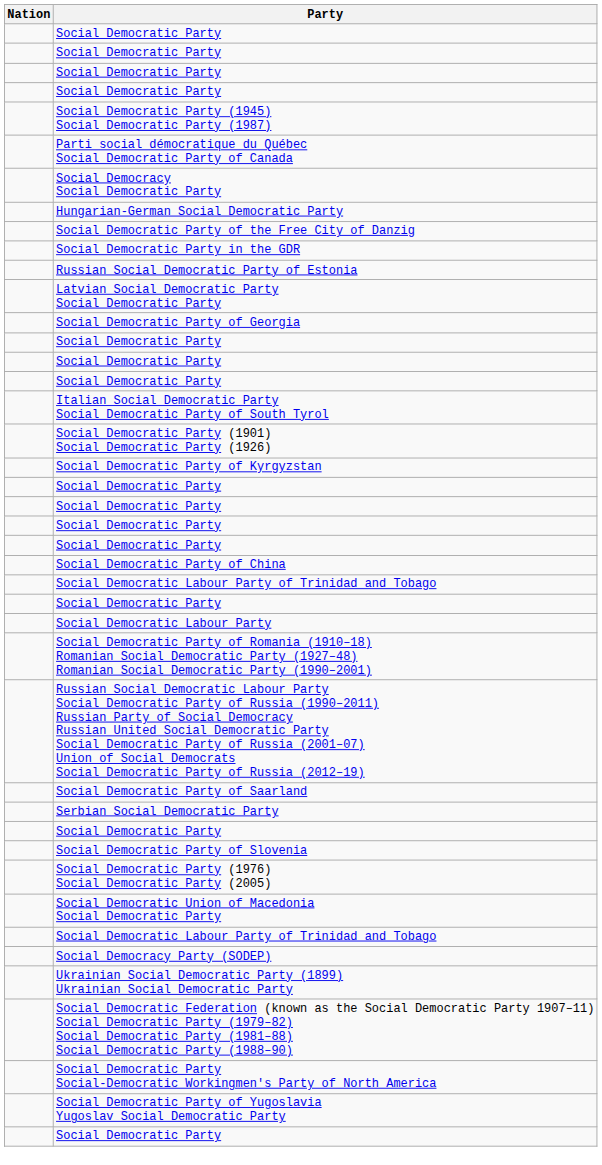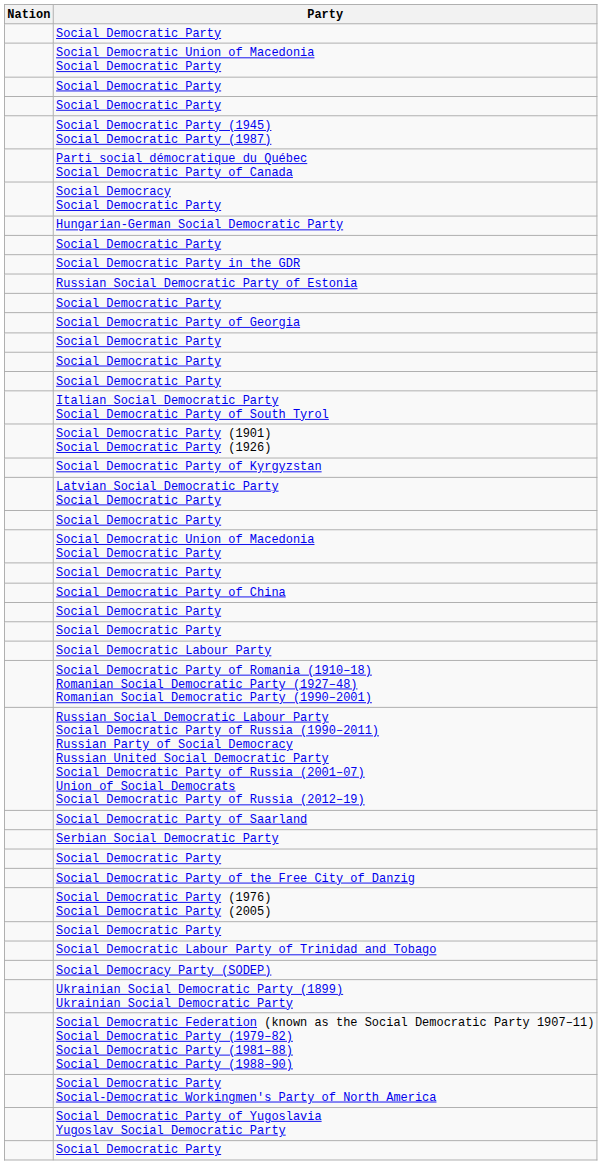row 3 | Party: Social Democratic Party -> Social Democratic Union of Macedonia Social Democratic Party
row 10 | Party: Social Democratic Party of the Free City of Danzig -> Social Democratic Party
row 13 | Party: Latvian Social Democratic Party Social Democratic Party -> Social Democratic Party
row 21 | Party: Social Democratic Party -> Latvian Social Democratic Party Social Democratic Party
row 23 | Party: Social Democratic Party -> Social Democratic Union of Macedonia Social Democratic Party
row 26 | Party: Social Democratic Labour Party of Trinidad and Tobago -> Social Democratic Party
row 34 | Party: Social Democratic Party of Slovenia -> Social Democratic Party of the Free City of Danzig
row 36 | Party: Social Democratic Union of Macedonia Social Democratic Party -> Social Democratic Party
